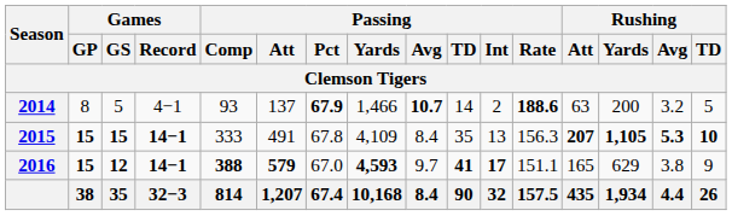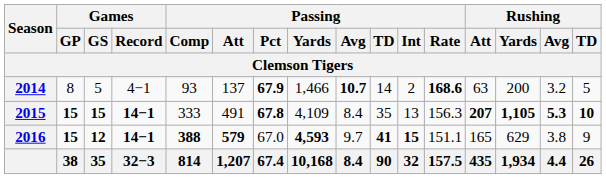2014 | Passing / Rate / Clemson Tigers: 188.6 -> 168.6
2015 | Passing / Pct / Clemson Tigers: normal -> bold
2016 | Passing / Int / Clemson Tigers: 17 -> 15
